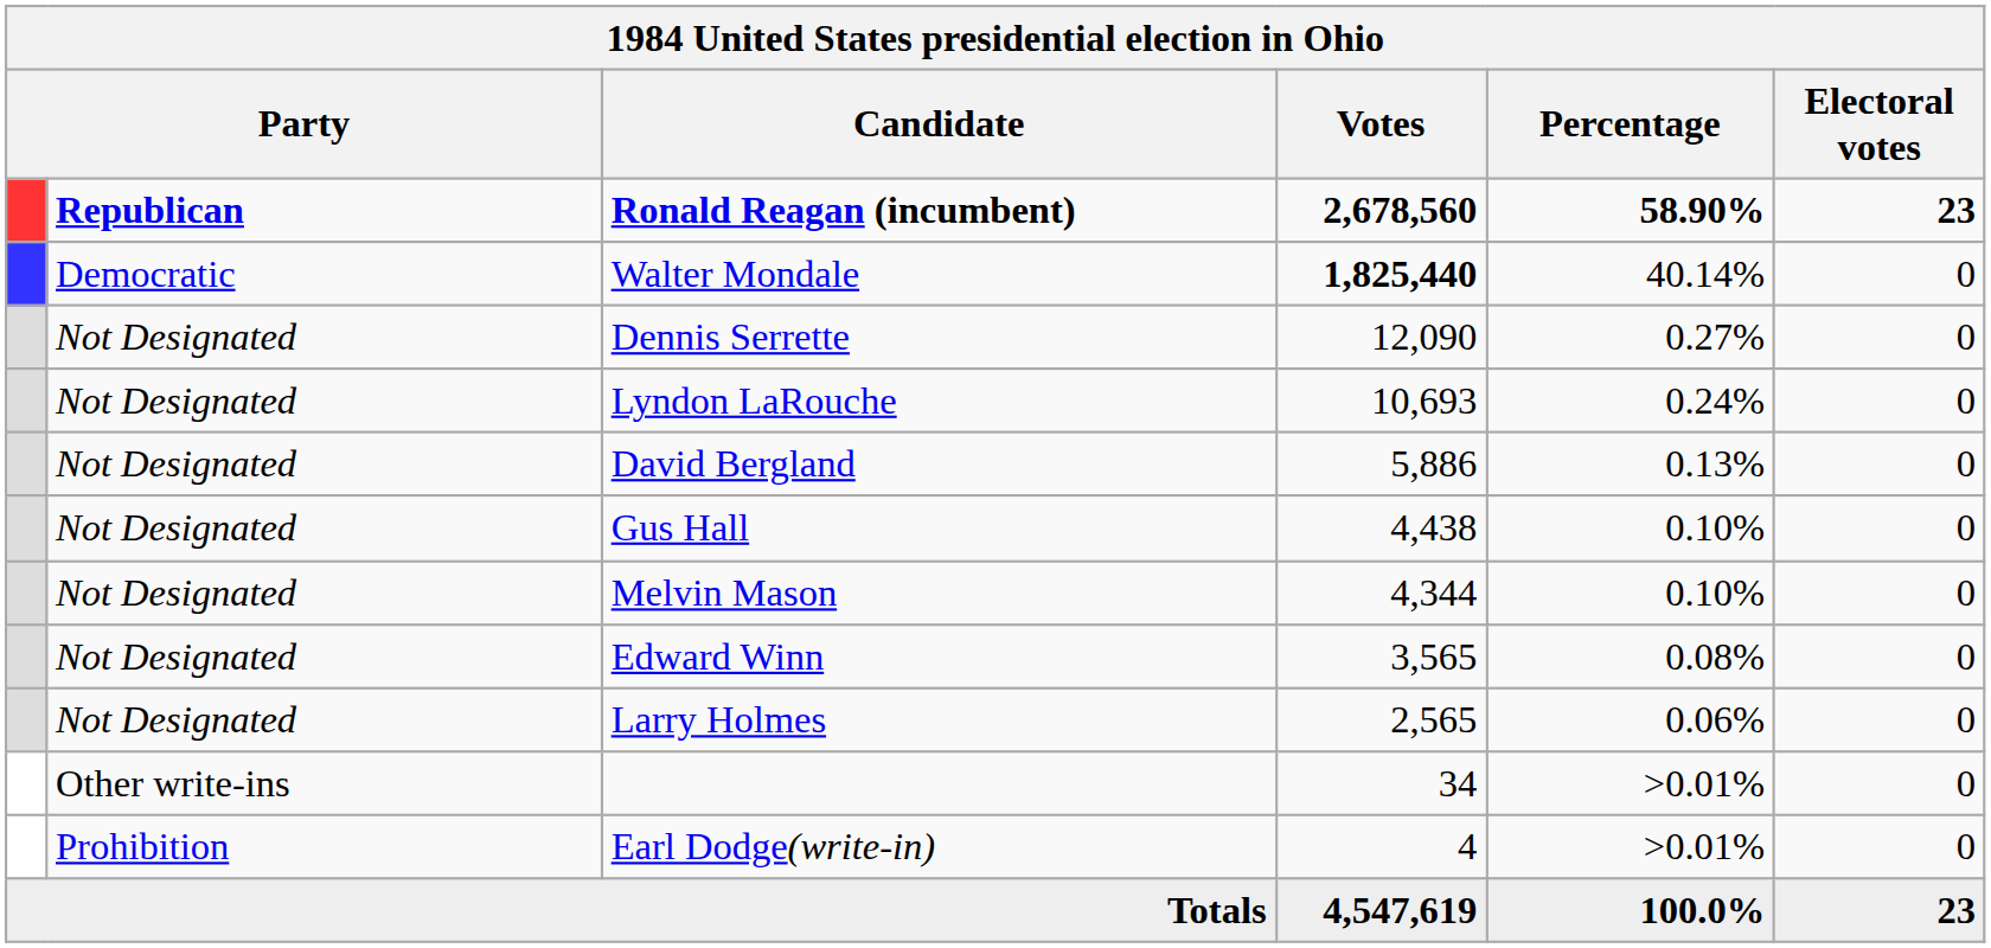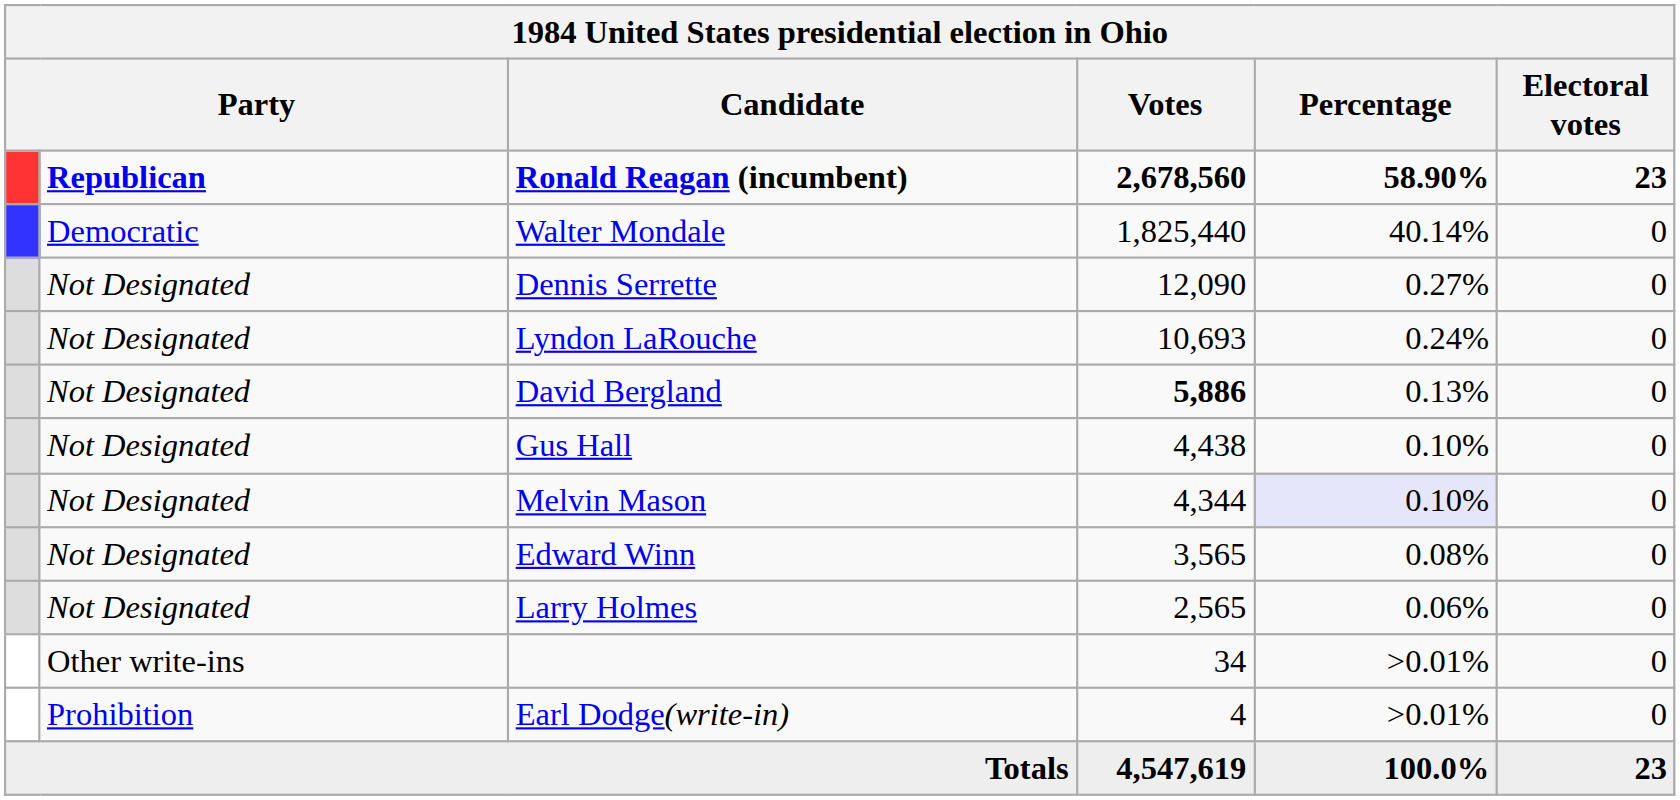Walter Mondale | Votes: bold -> normal
David Bergland | Votes: normal -> bold
Melvin Mason | Percentage: no background -> lavender background
